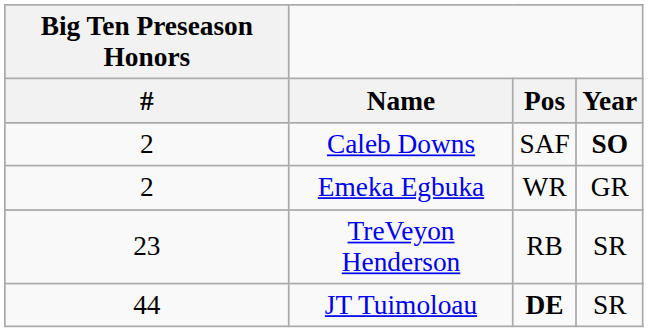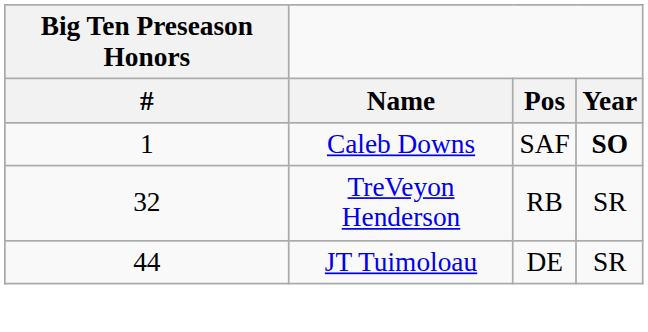Caleb Downs | Big Ten Preseason Honors / #: 2 -> 1
- row: 2 | Emeka Egbuka | WR | GR
TreVeyon Henderson | Big Ten Preseason Honors / #: 23 -> 32
JT Tuimoloau | Pos: bold -> normal
